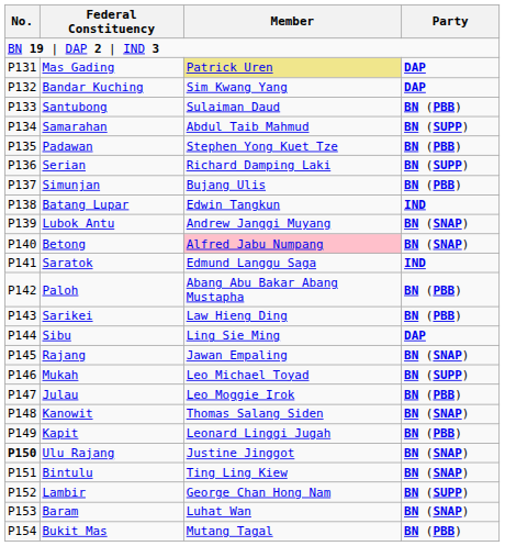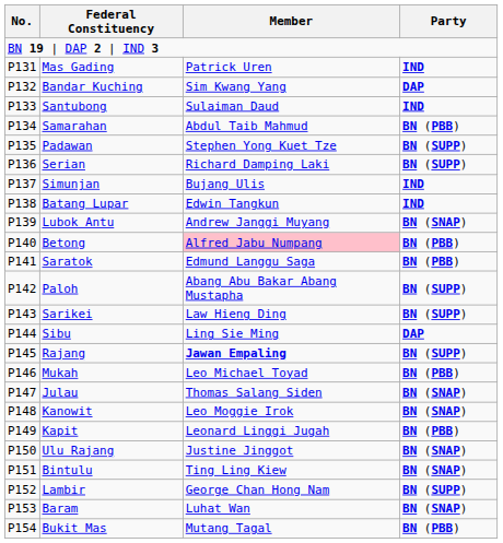Mas Gading | Member: khaki background -> no background
Mas Gading | Party: DAP -> IND
Santubong | Party: BN (PBB) -> IND
Samarahan | Party: BN (SUPP) -> BN (PBB)
Padawan | Party: BN (PBB) -> BN (SUPP)
Simunjan | Party: BN (PBB) -> IND
Betong | Party: BN (SNAP) -> BN (PBB)
Saratok | Party: IND -> BN (PBB)
Paloh | Party: BN (PBB) -> BN (SUPP)
Sarikei | Party: BN (PBB) -> BN (SUPP)
Rajang | Member: normal -> bold
Rajang | Party: BN (SNAP) -> BN (SUPP)
Mukah | Party: BN (SUPP) -> BN (PBB)
Julau | Member: Leo Moggie Irok -> Thomas Salang Siden
Julau | Party: BN (PBB) -> BN (SNAP)
Kanowit | Member: Thomas Salang Siden -> Leo Moggie Irok
Ulu Rajang | No.: bold -> normal
